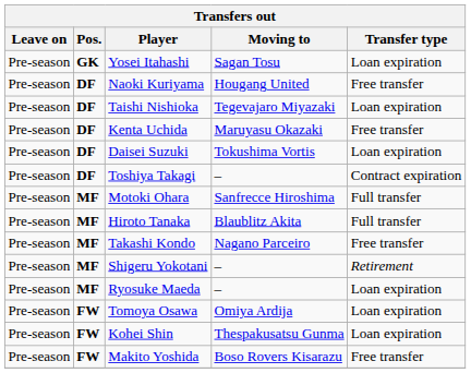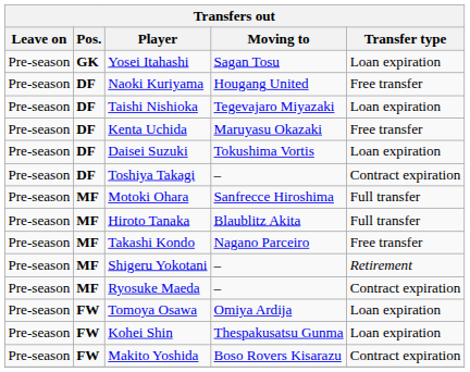Ryosuke Maeda | Transfer type: Loan expiration -> Contract expiration
Makito Yoshida | Transfer type: Free transfer -> Contract expiration
